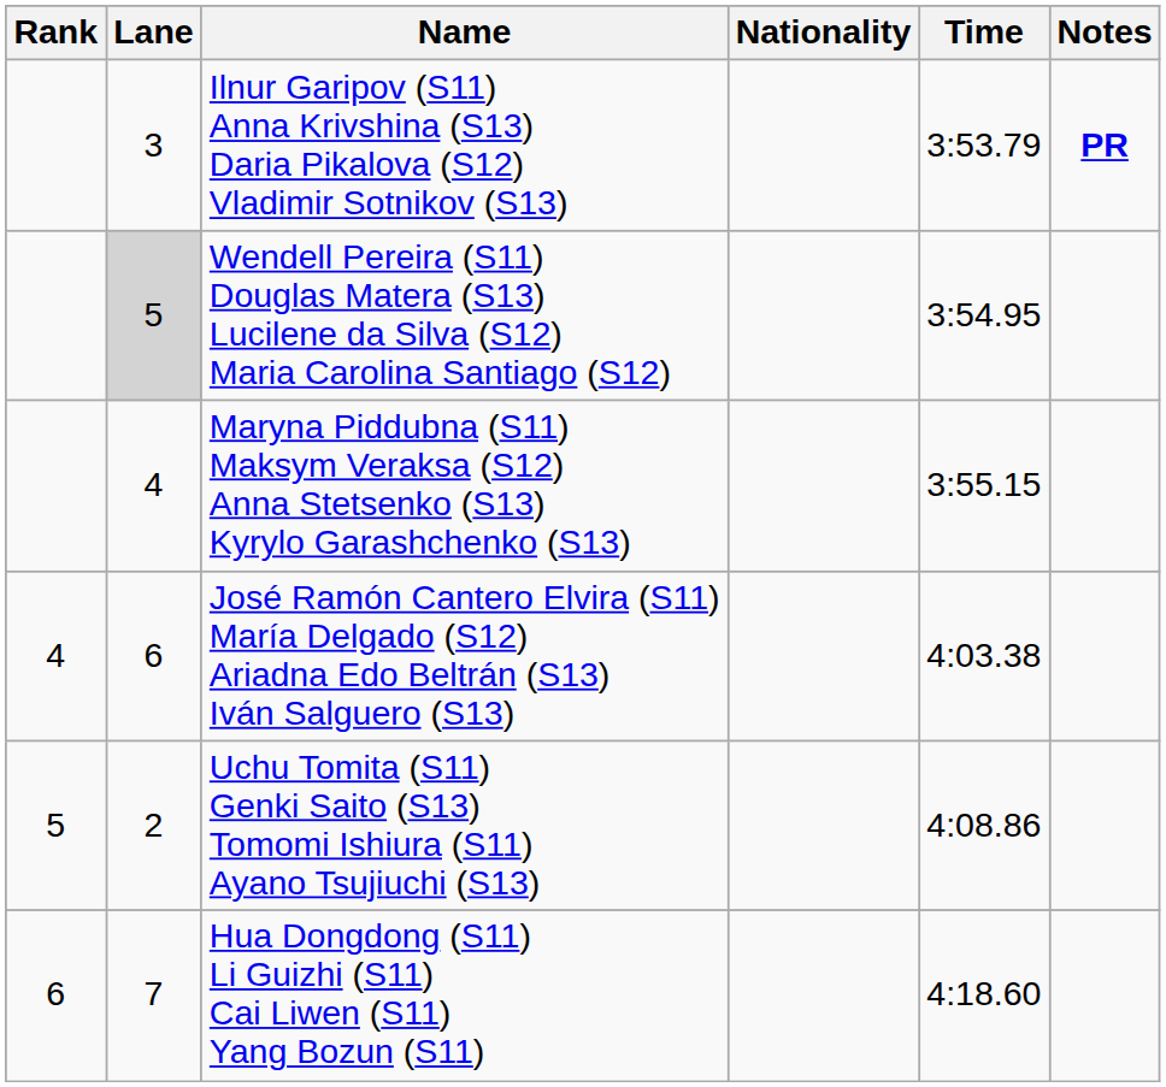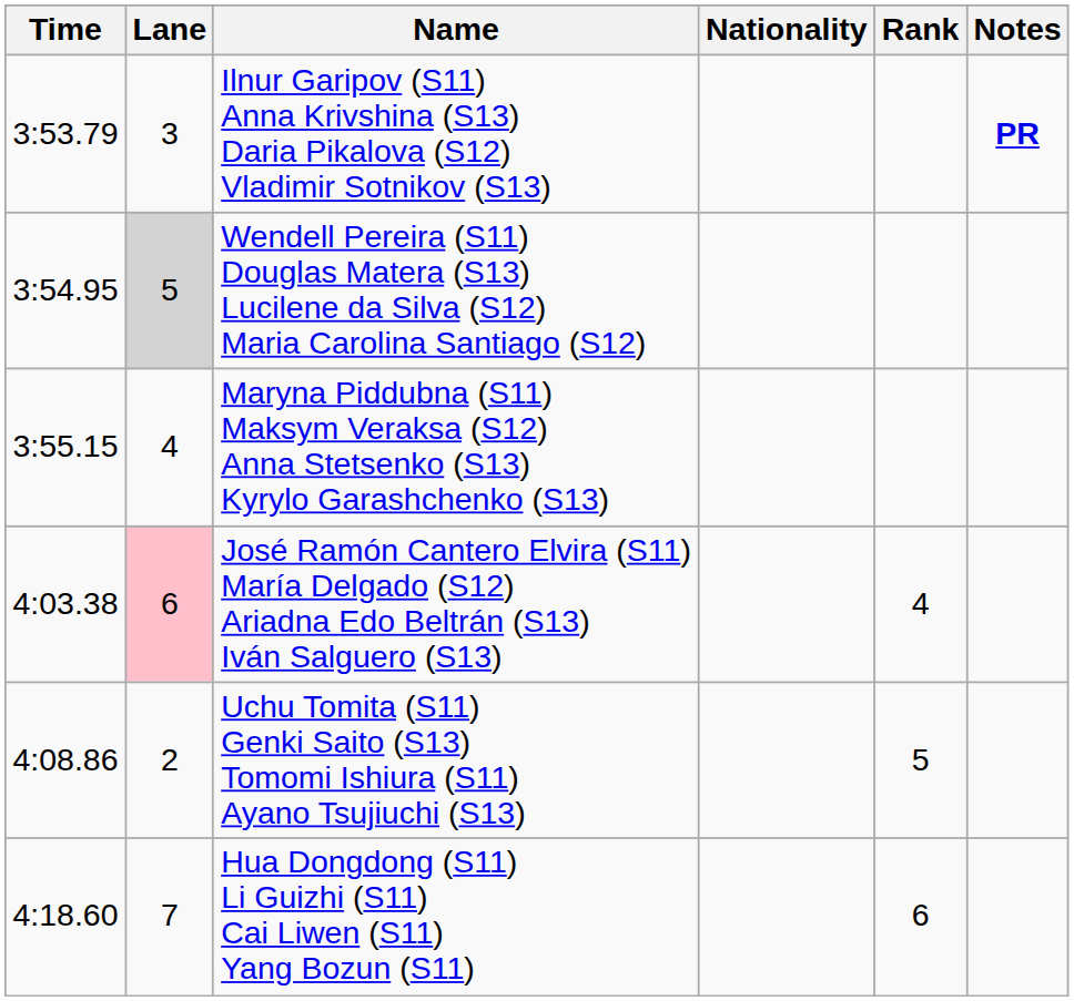columns swapped: Rank <-> Time
row 5 | Lane: no background -> pink background
